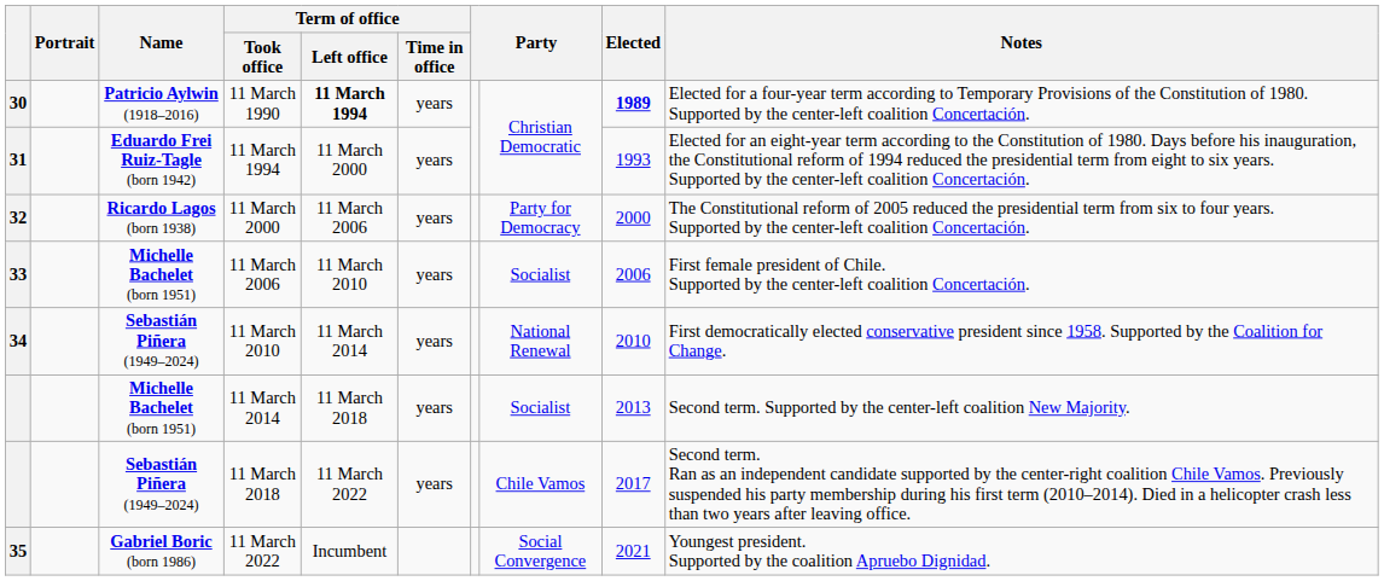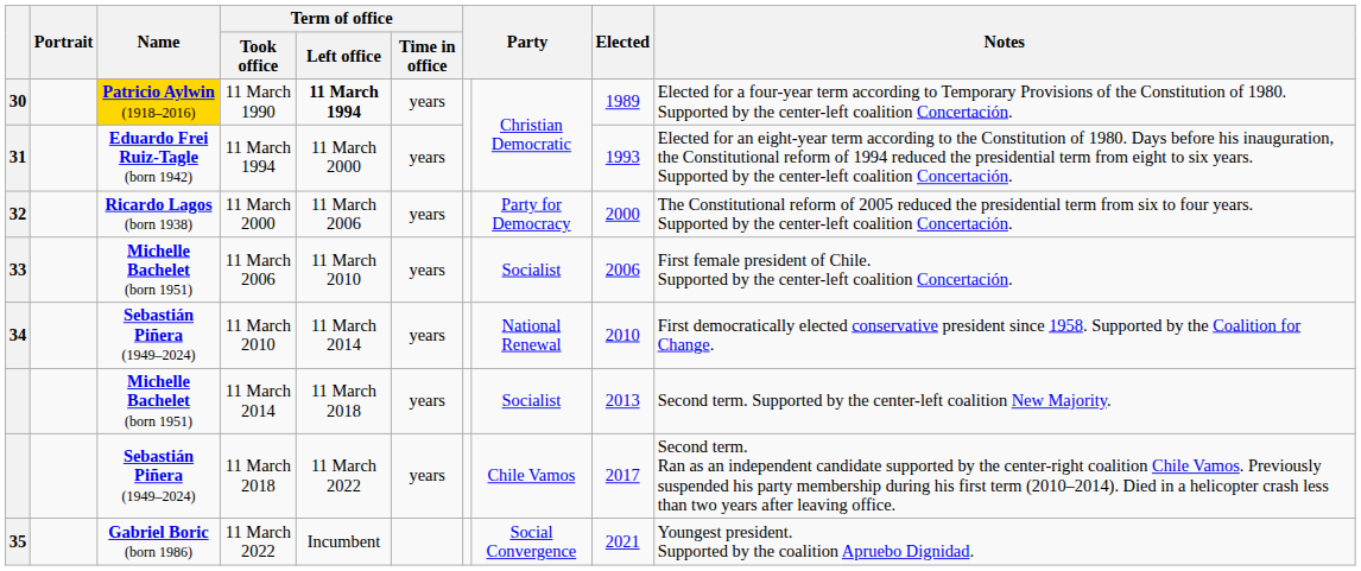11 March 1990 | Name: no background -> gold background
11 March 1990 | Elected: bold -> normal
